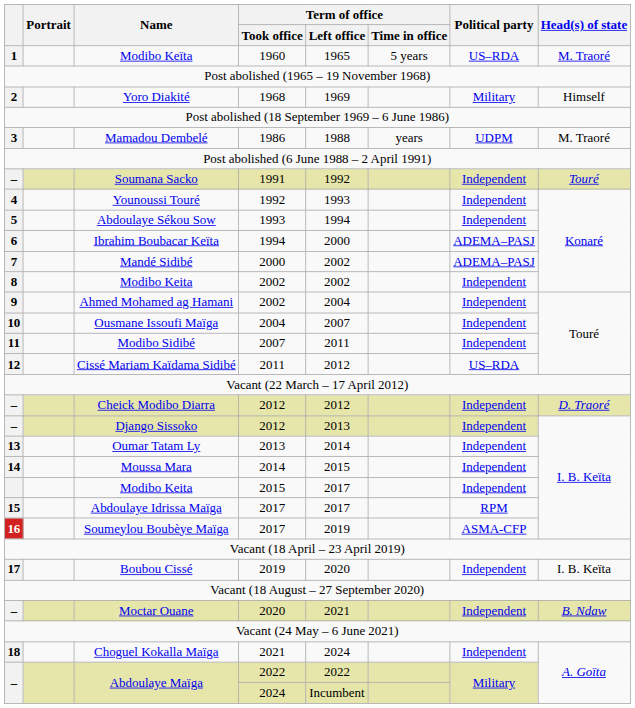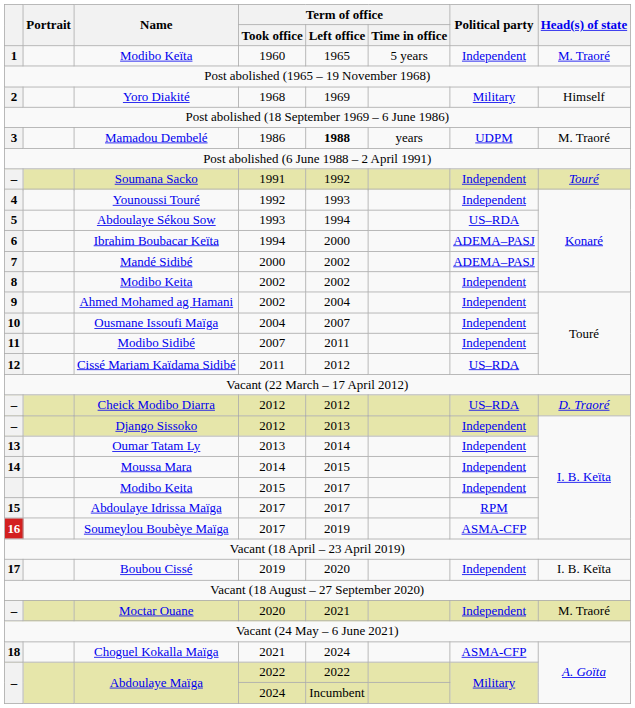Modibo Keïta | Political party: US–RDA -> Independent
Mamadou Dembelé | Term of office / Left office: normal -> bold
Abdoulaye Sékou Sow | Political party: Independent -> US–RDA
Cheick Modibo Diarra | Political party: Independent -> US–RDA
Moctar Ouane | Head(s) of state: B. Ndaw -> M. Traoré
Choguel Kokalla Maïga | Political party: Independent -> ASMA-CFP
